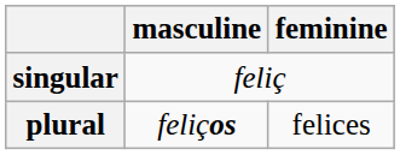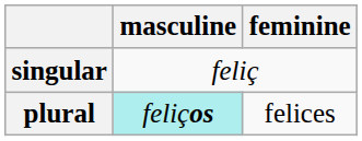plural | masculine: no background -> paleturquoise background
